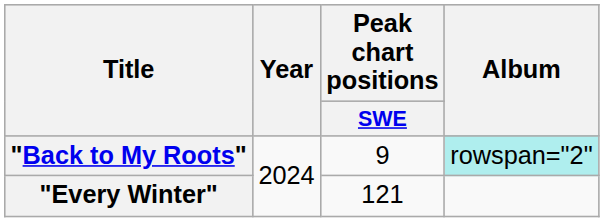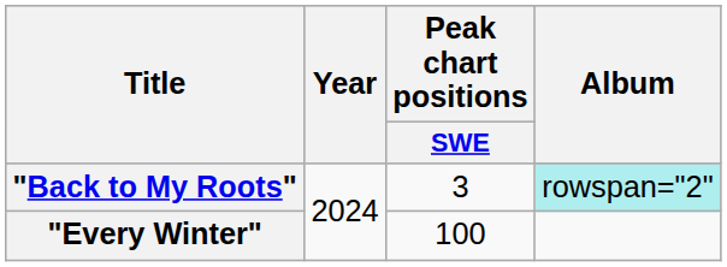"Back to My Roots" | Peak chart positions / SWE: 9 -> 3
"Every Winter" | Peak chart positions / SWE: 121 -> 100
